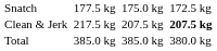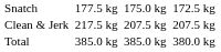Clean & Jerk | column 4: bold -> normal
